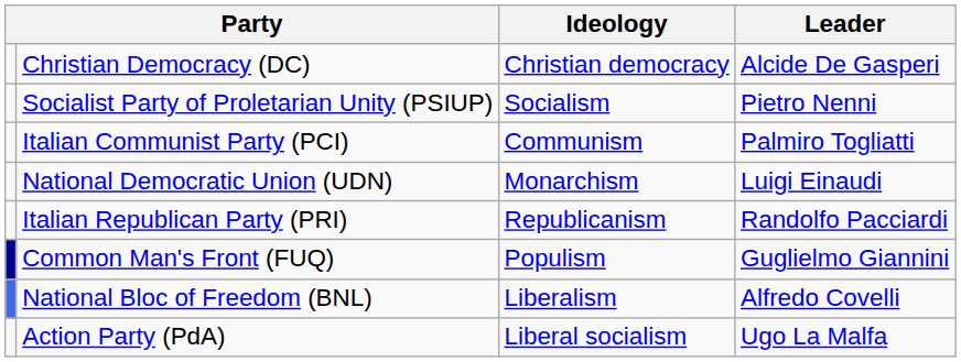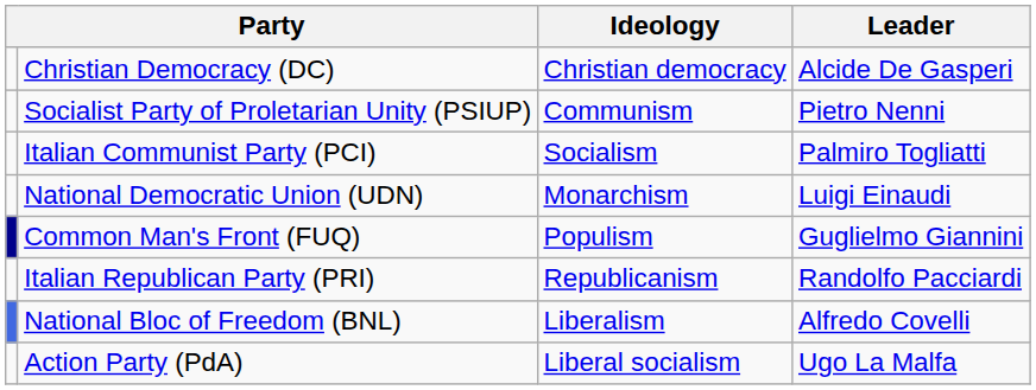Socialist Party of Proletarian Unity (PSIUP) | Ideology: Socialism -> Communism
Italian Communist Party (PCI) | Ideology: Communism -> Socialism
rows swapped: Common Man's Front (FUQ) <-> Italian Republican Party (PRI)
